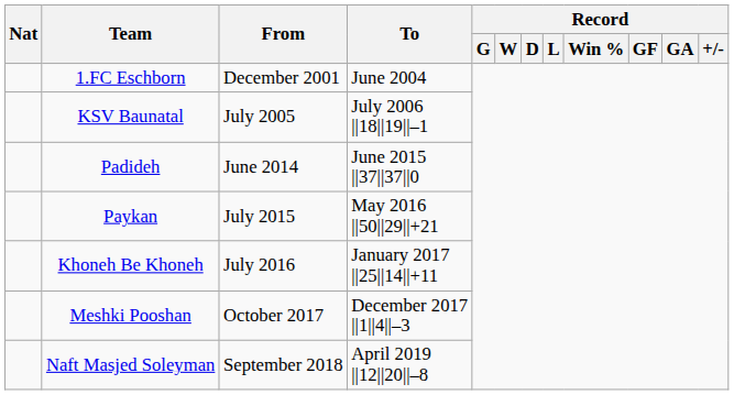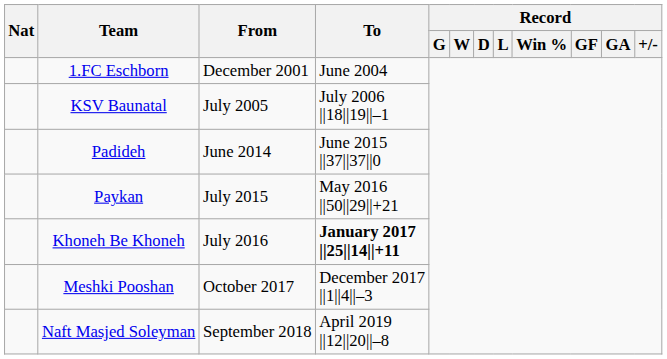Khoneh Be Khoneh | To: normal -> bold
